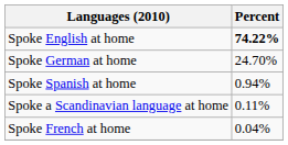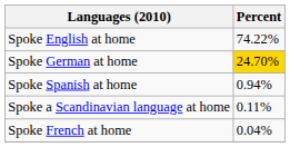Spoke English at home | Percent: bold -> normal
Spoke German at home | Percent: no background -> gold background
